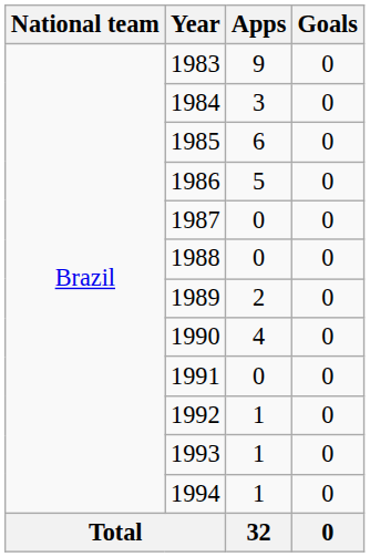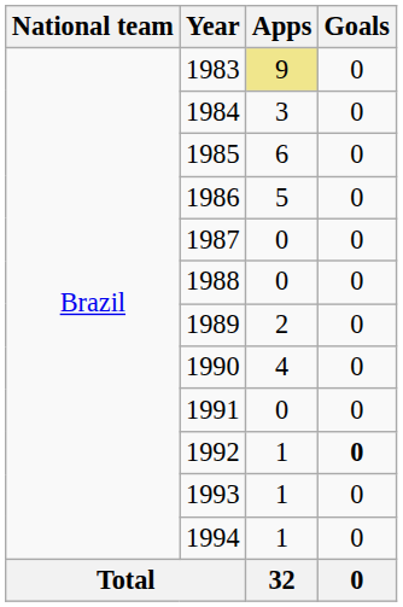1983 | Apps: no background -> khaki background
1992 | Goals: normal -> bold
